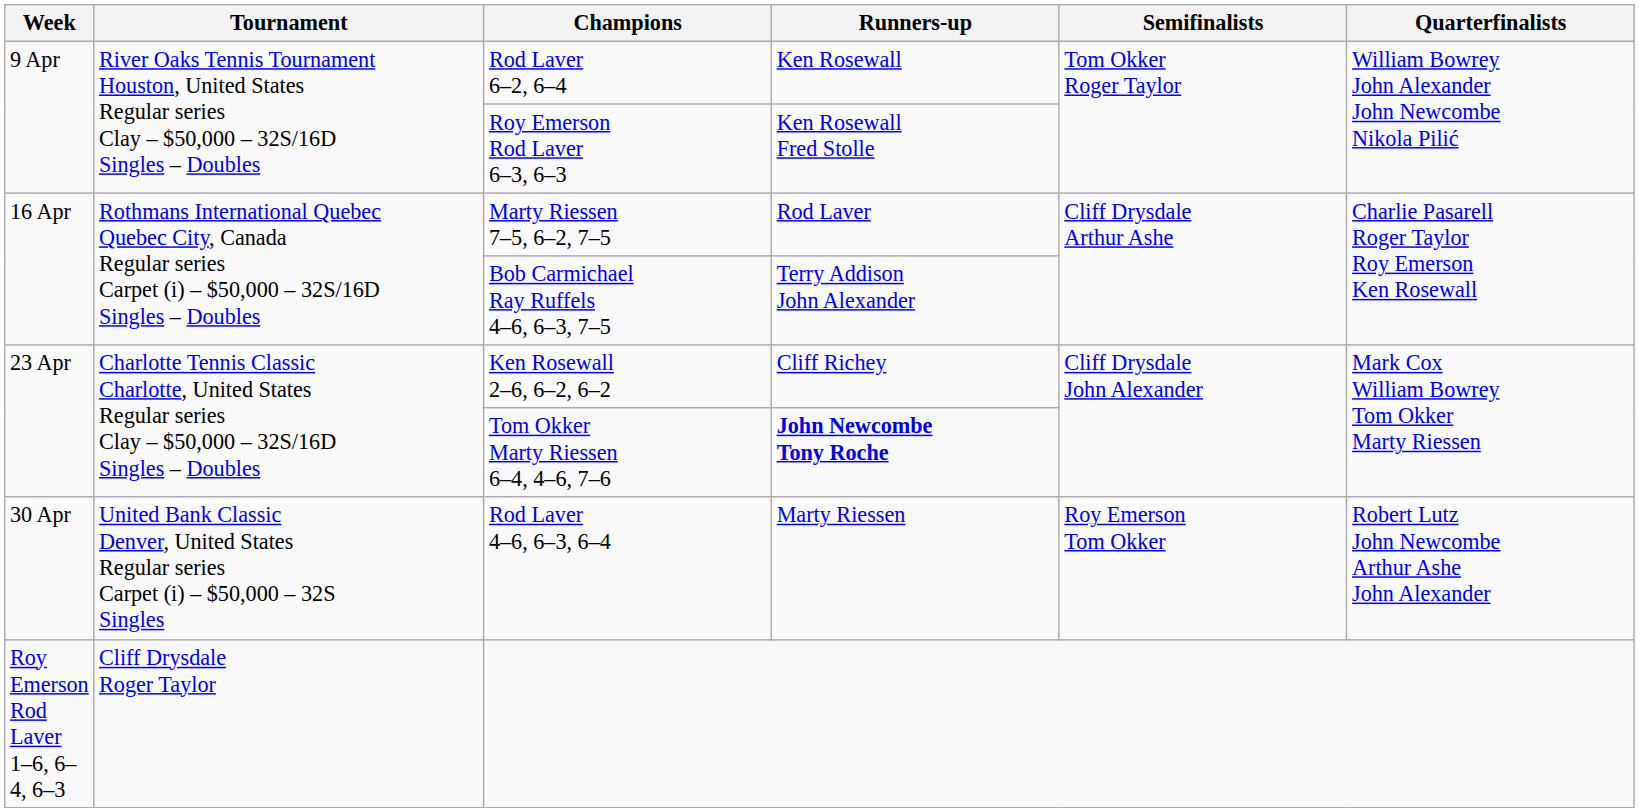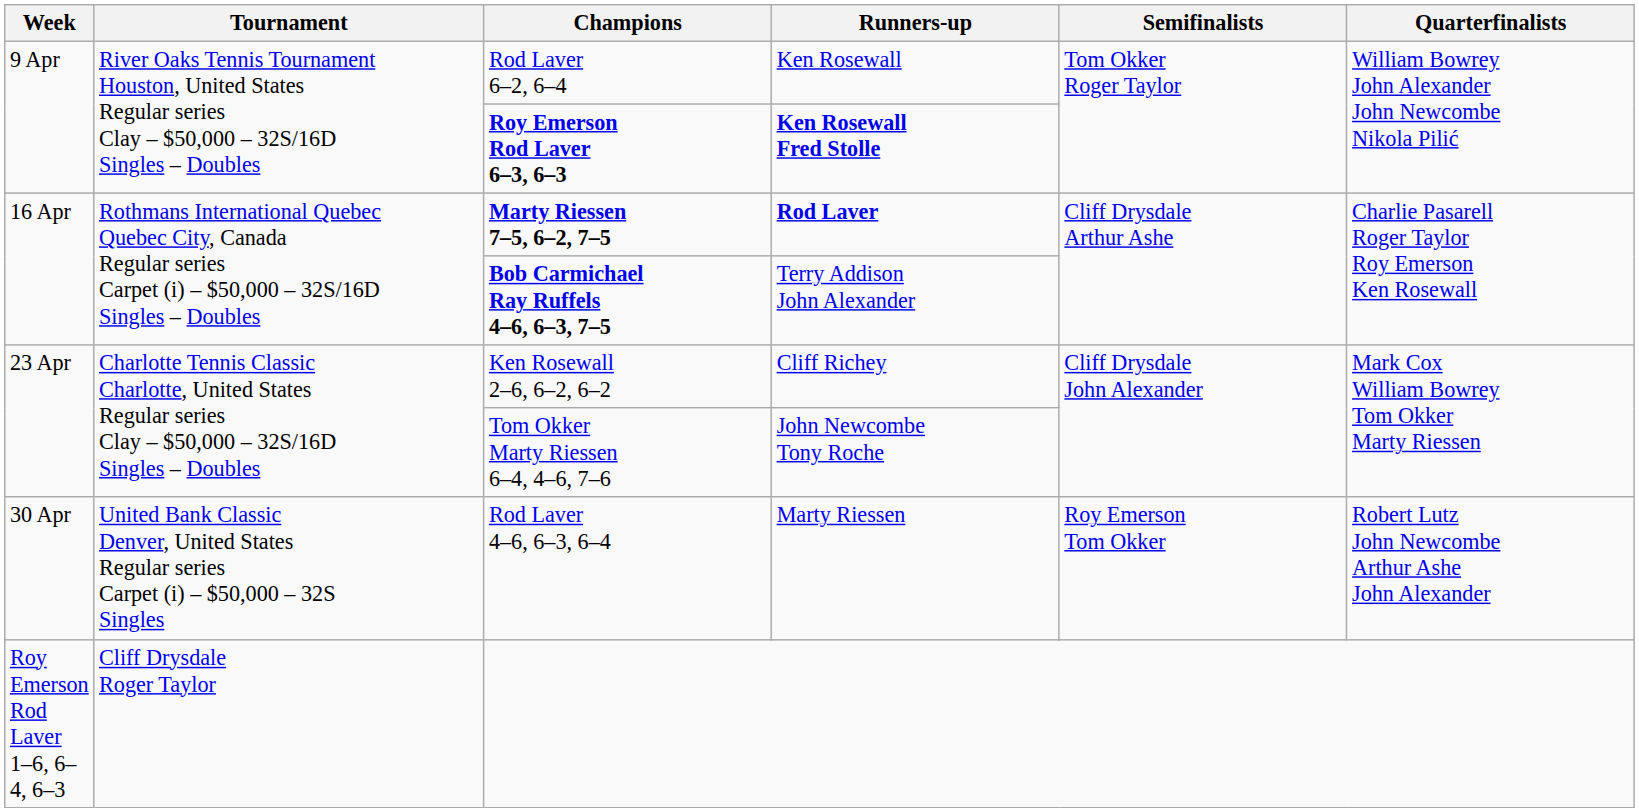Roy Emerson Rod Laver 6–3, 6–3 | Champions: normal -> bold
Roy Emerson Rod Laver 6–3, 6–3 | Runners-up: normal -> bold
Marty Riessen 7–5, 6–2, 7–5 | Champions: normal -> bold
Marty Riessen 7–5, 6–2, 7–5 | Runners-up: normal -> bold
Bob Carmichael Ray Ruffels 4–6, 6–3, 7–5 | Champions: normal -> bold
Tom Okker Marty Riessen 6–4, 4–6, 7–6 | Runners-up: bold -> normal
